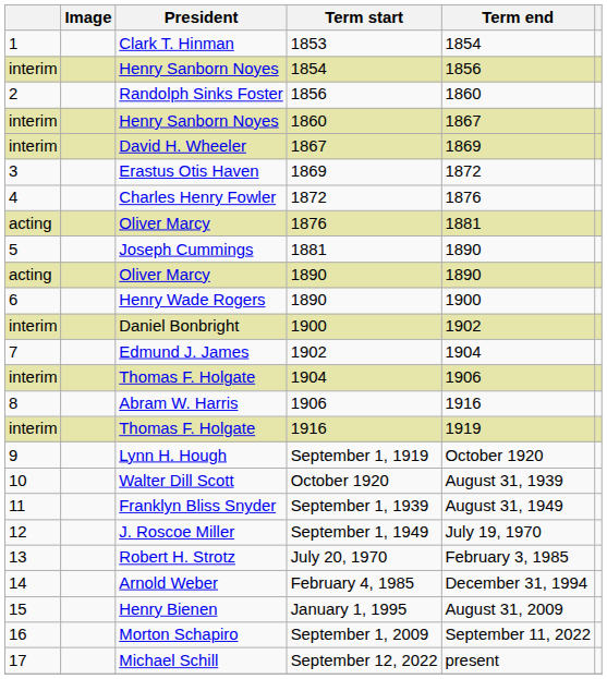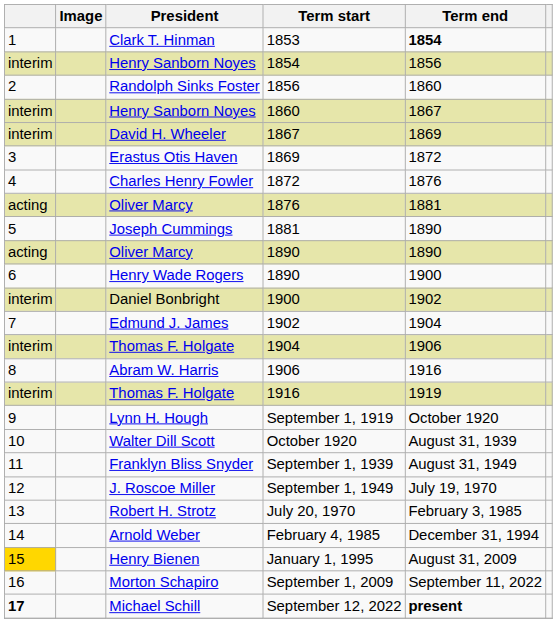1853 | Term end: normal -> bold
January 1, 1995 | column 1: no background -> gold background
September 12, 2022 | column 1: normal -> bold
September 12, 2022 | Term end: normal -> bold
